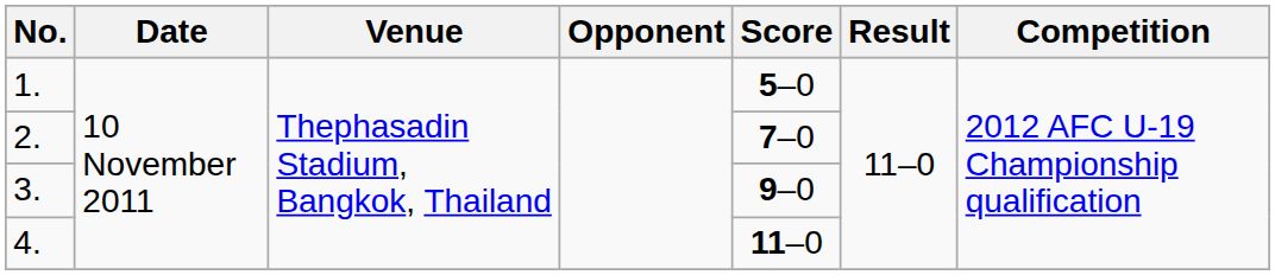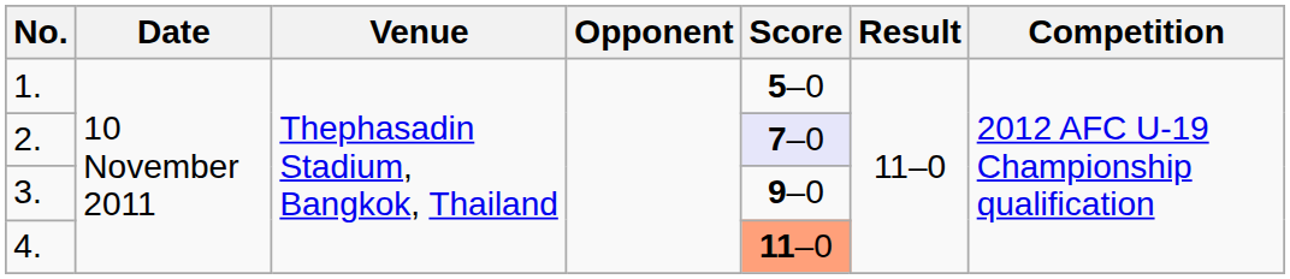2. | Score: no background -> lavender background
4. | Score: no background -> lightsalmon background
